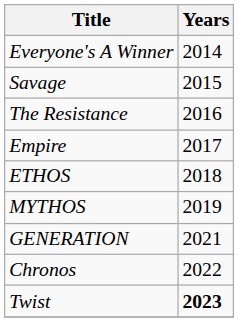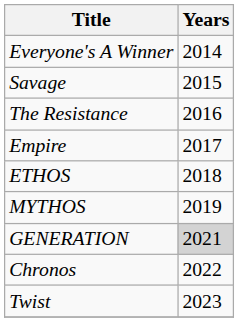GENERATION | Years: no background -> lightgrey background
Twist | Years: bold -> normal
